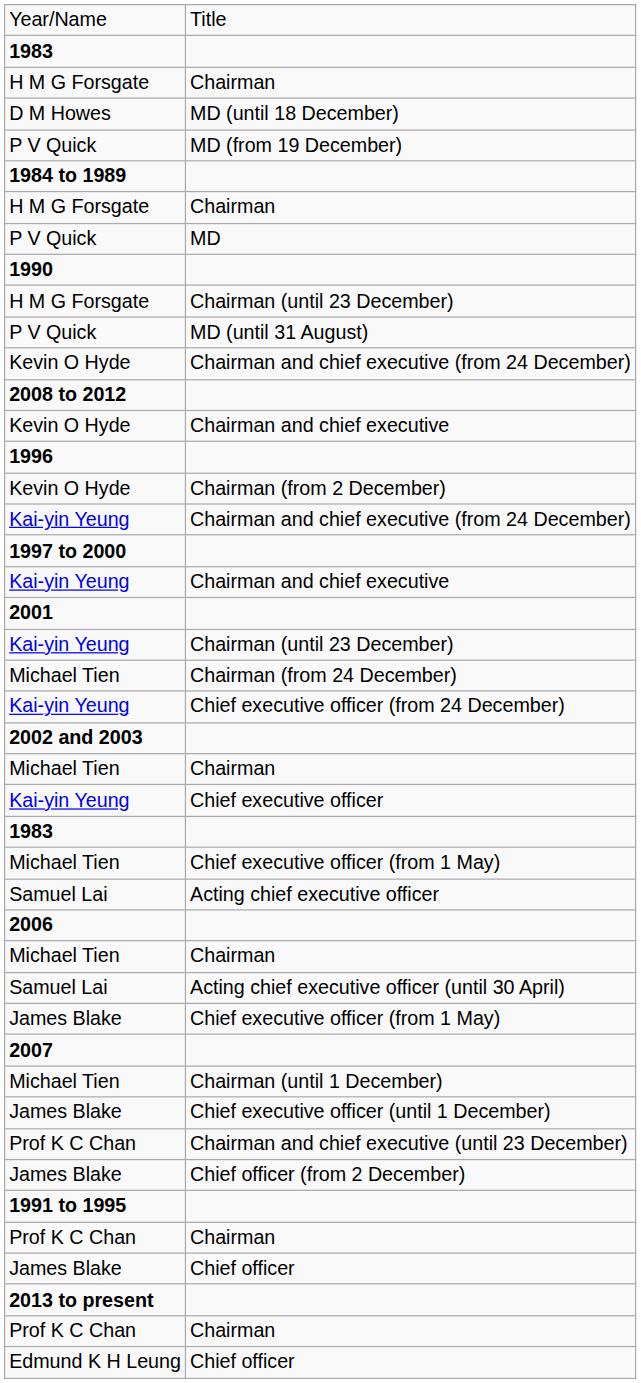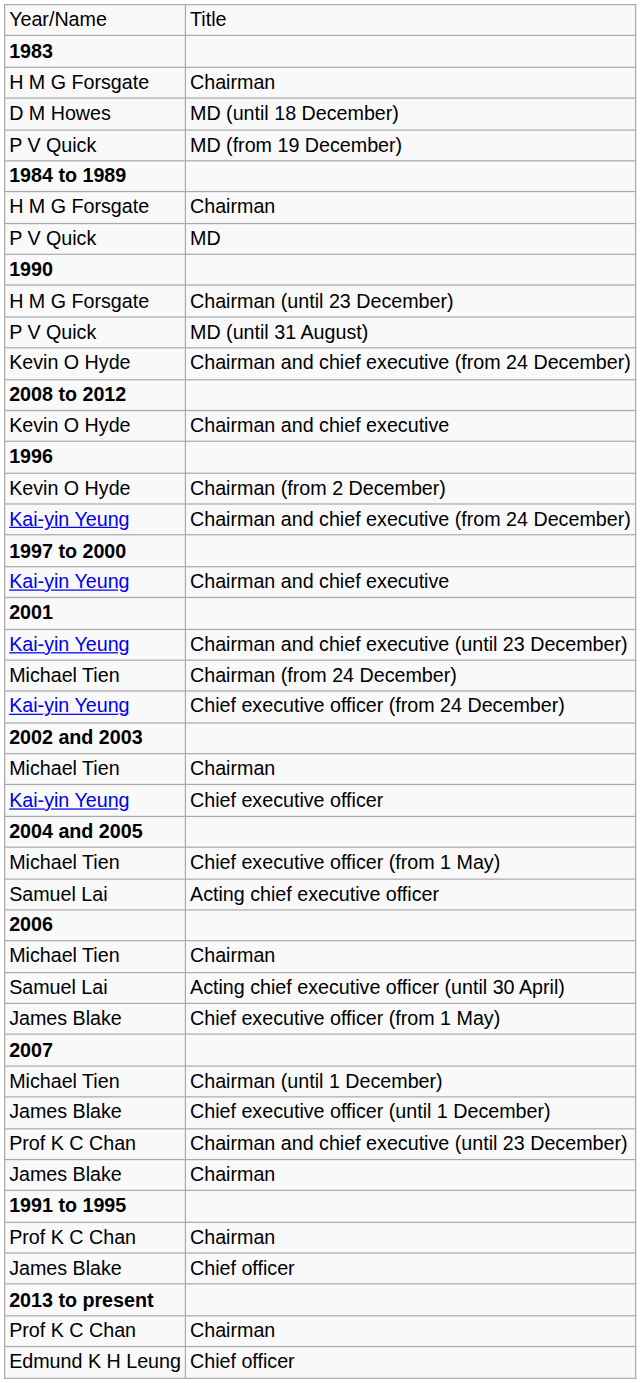row 21 | column 2: Chairman (until 23 December) -> Chairman and chief executive (until 23 December)
row 27 | column 1: 1983 -> 2004 and 2005
row 38 | column 2: Chief officer (from 2 December) -> Chairman
